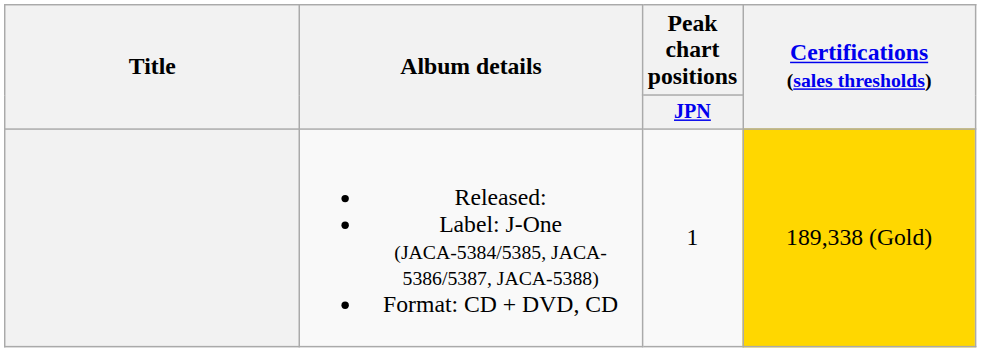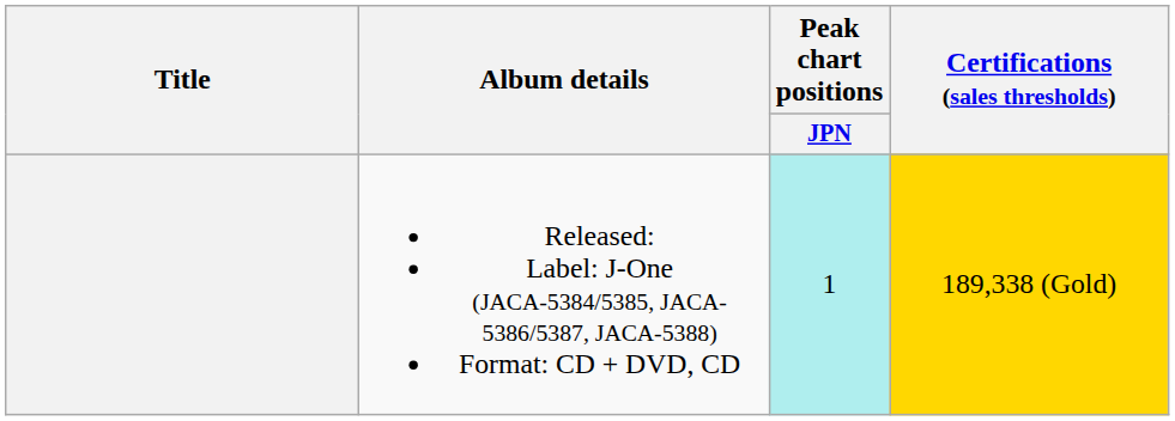row 3 | Peak chart positions / JPN: no background -> paleturquoise background
